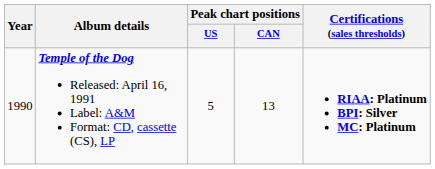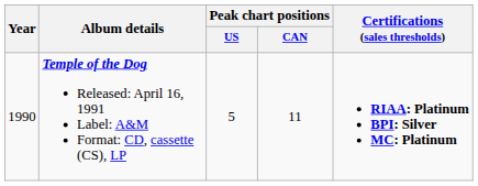row 3 | Peak chart positions / CAN: 13 -> 11
